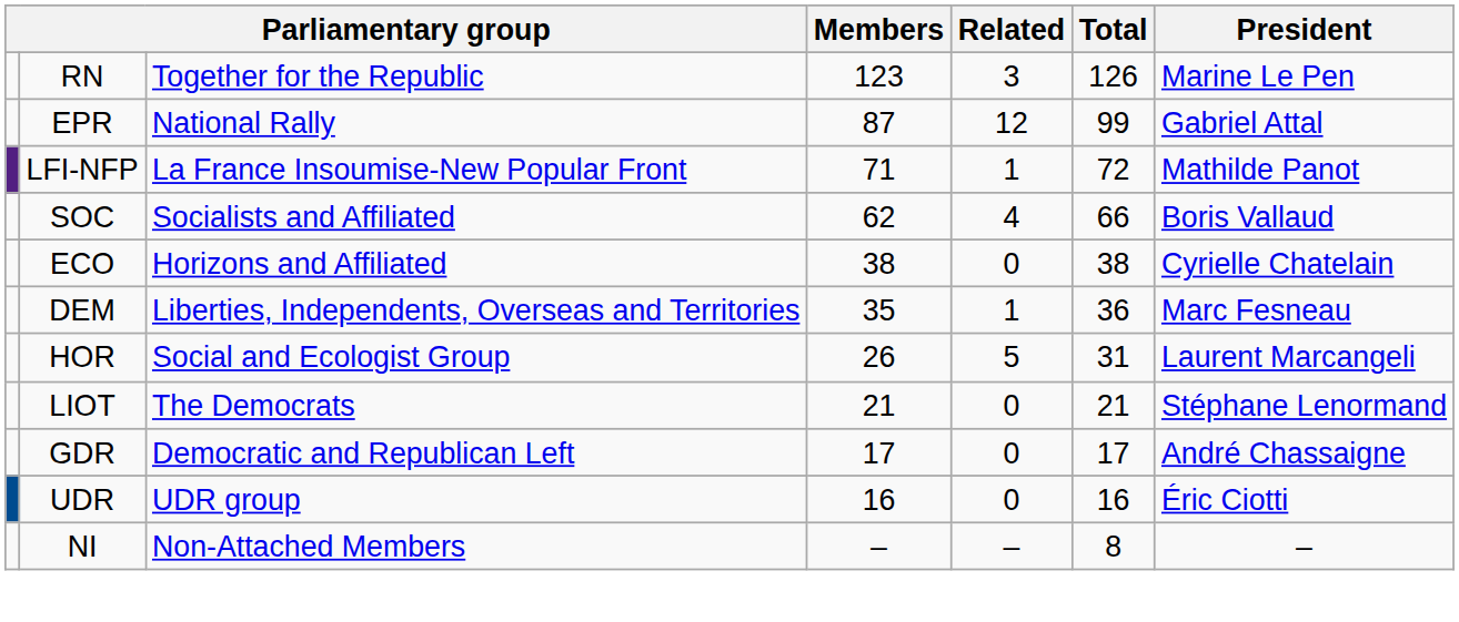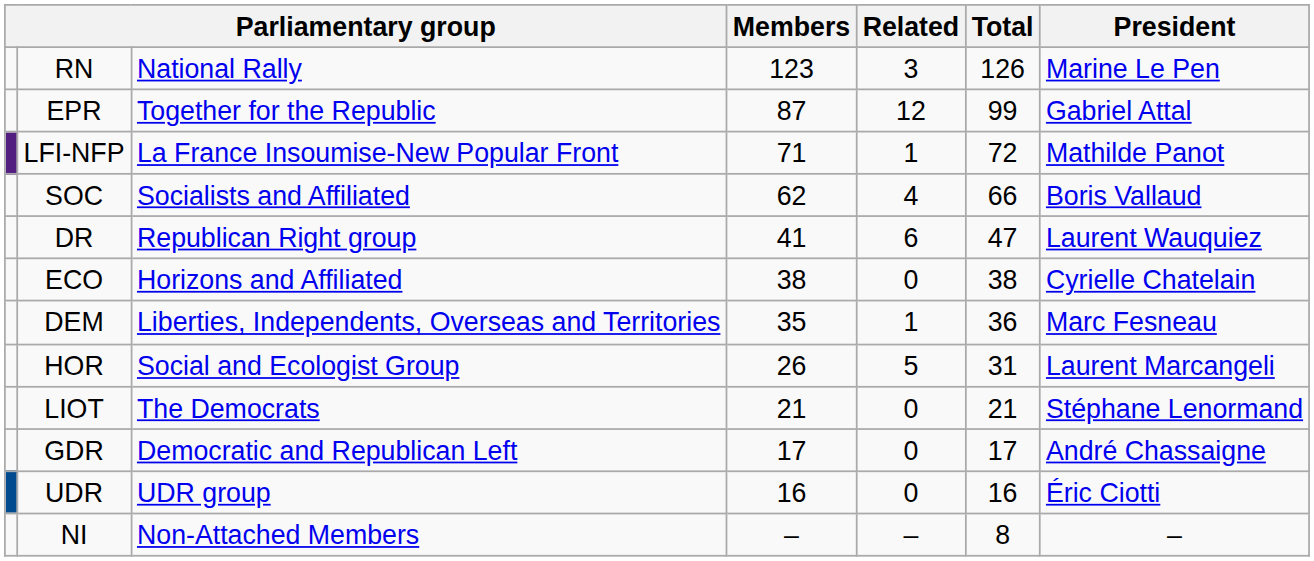RN | column 3: Together for the Republic -> National Rally
EPR | column 3: National Rally -> Together for the Republic
+ row: DR | Republican Right group | 41 | 6 | 47 | Laurent Wauquiez
